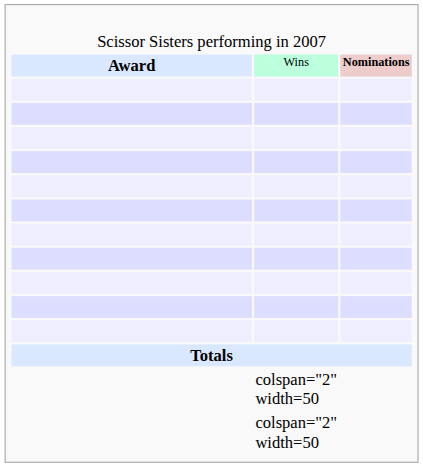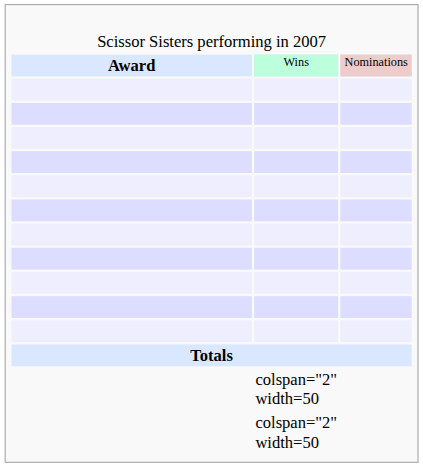Wins | column 3: bold -> normal
